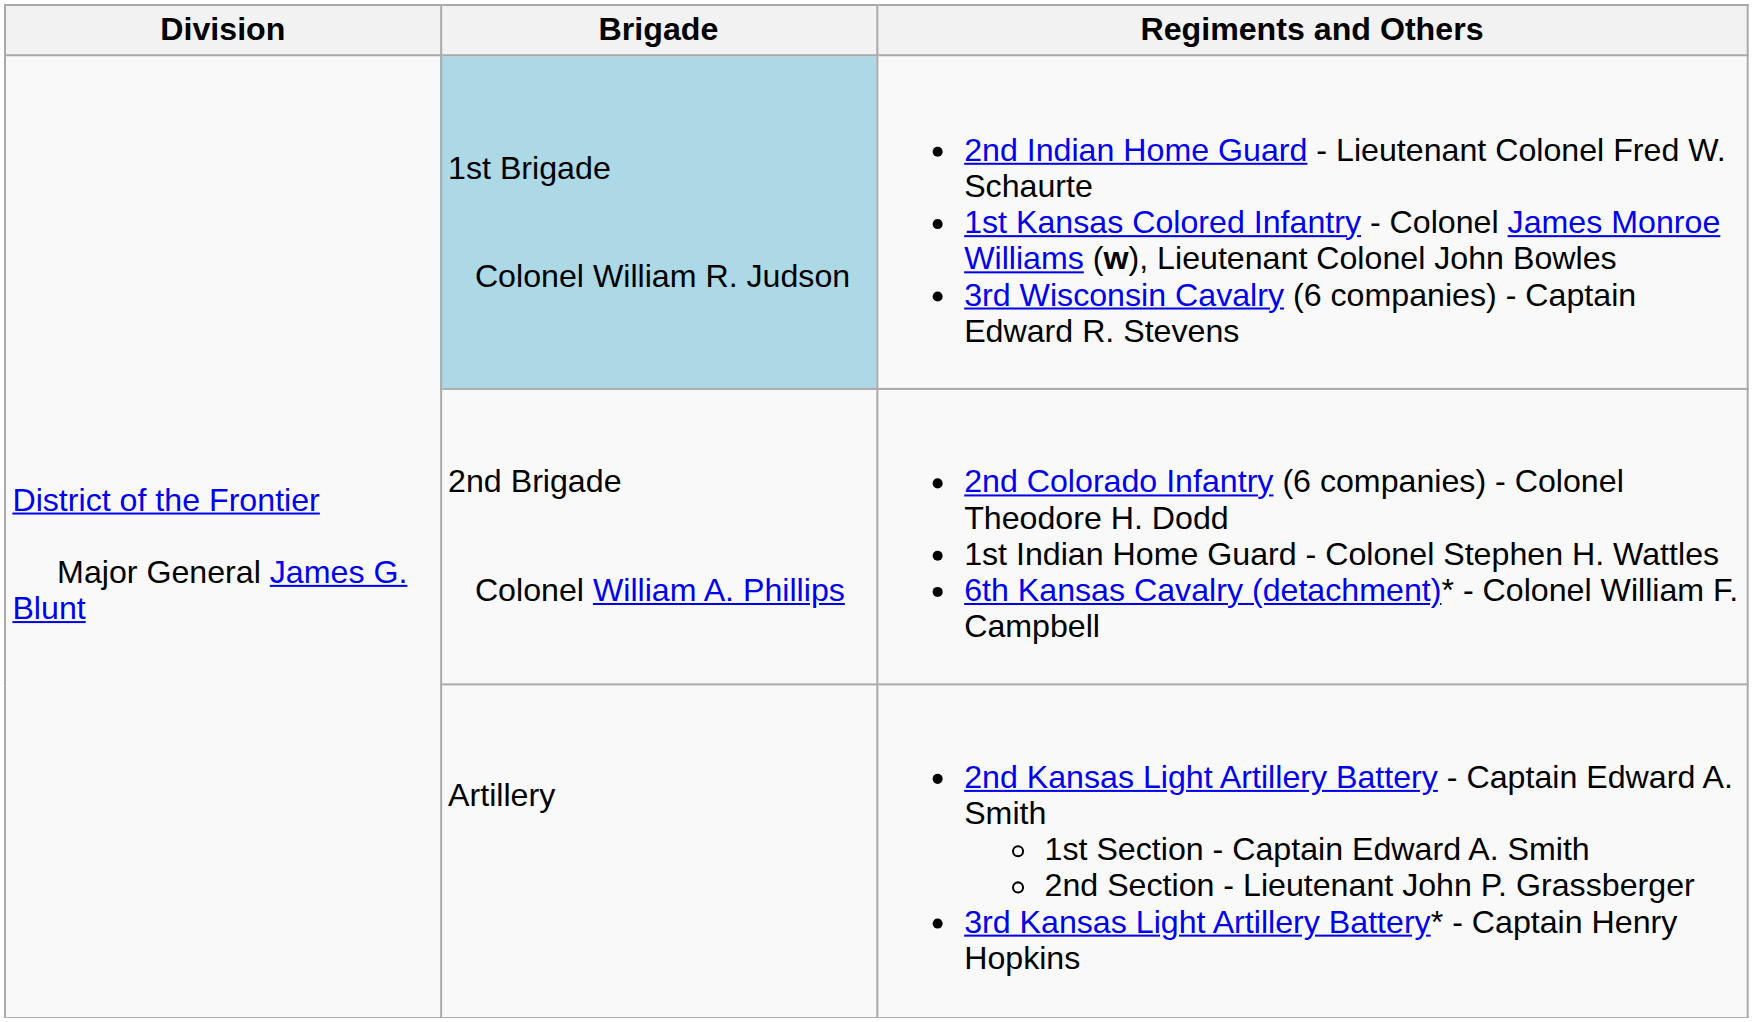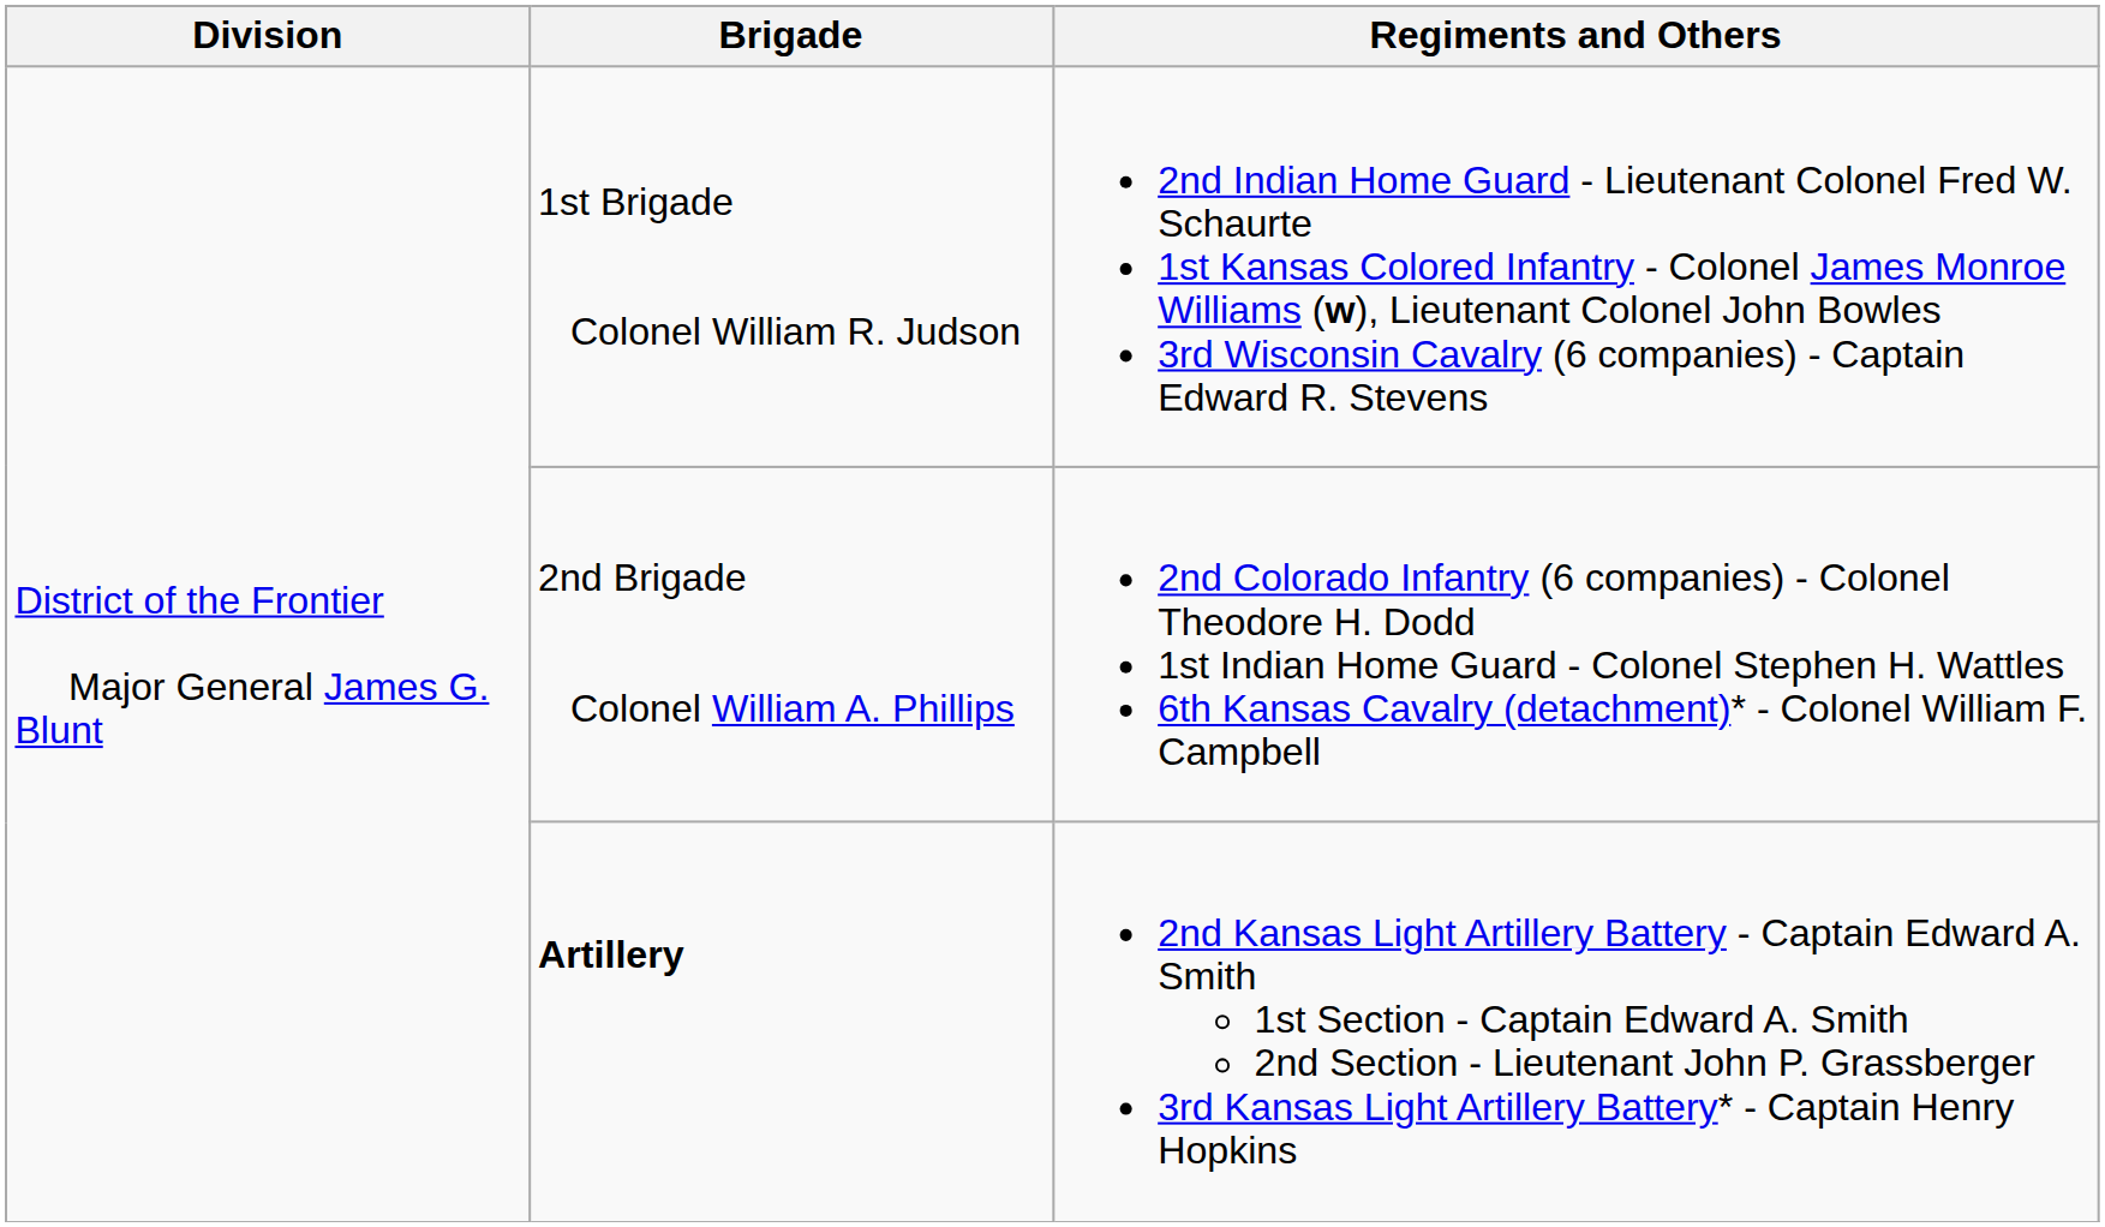1st Brigade Colonel William R. Judson | Brigade: lightblue background -> no background
Artillery | Brigade: normal -> bold
